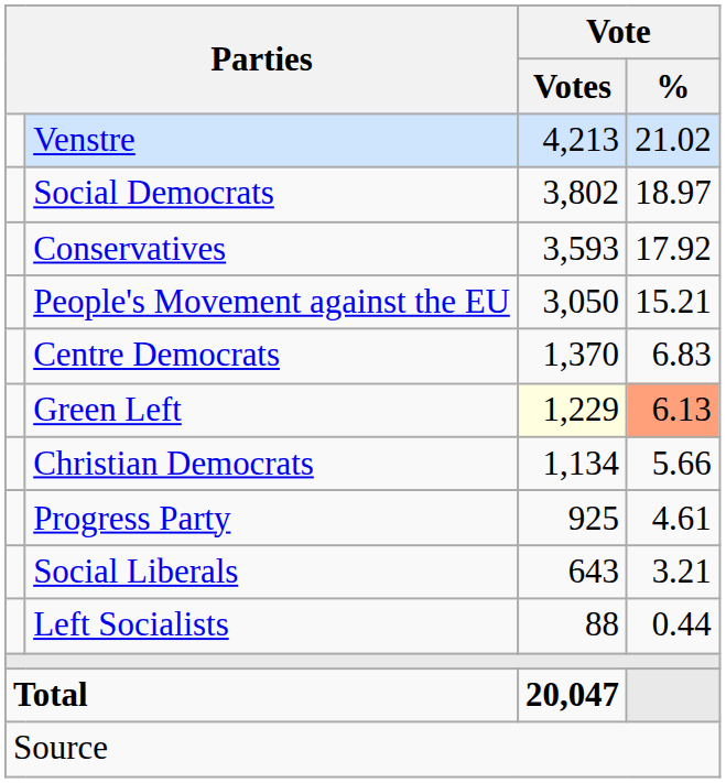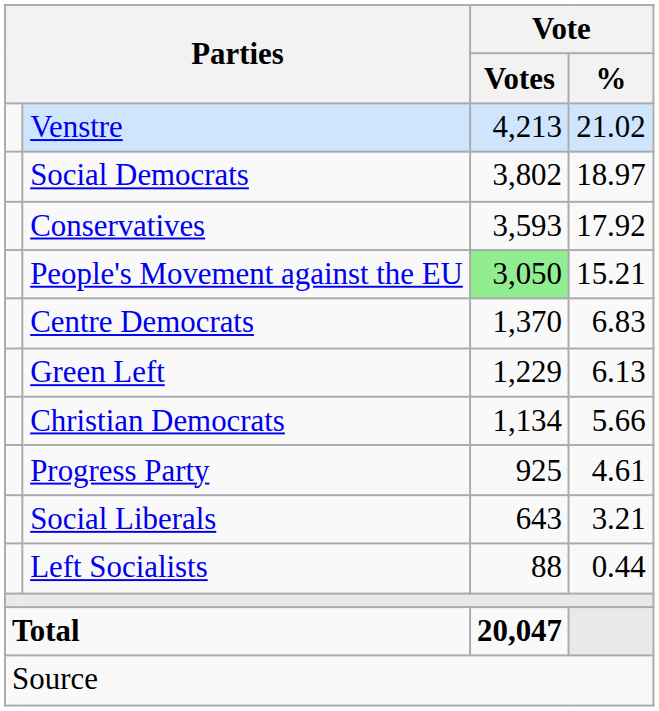People's Movement against the EU | Vote / Votes: no background -> lightgreen background
Green Left | Vote / Votes: lightyellow background -> no background
Green Left | Vote / %: lightsalmon background -> no background
